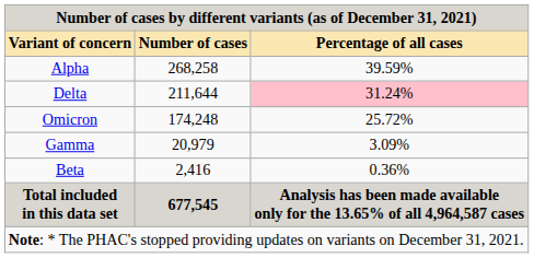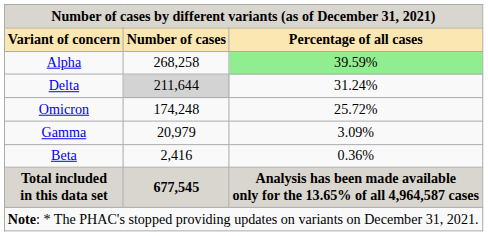Alpha | Percentage of all cases: no background -> lightgreen background
Delta | Number of cases: no background -> lightgrey background
Delta | Percentage of all cases: pink background -> no background
